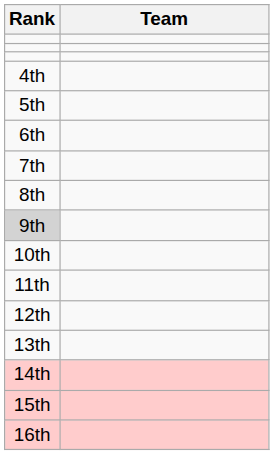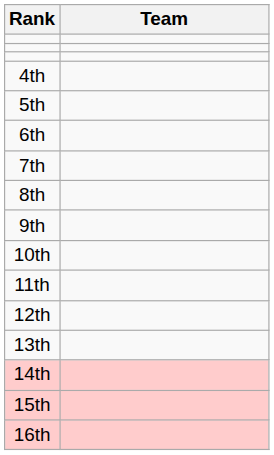row 10 | Rank: lightgrey background -> no background
